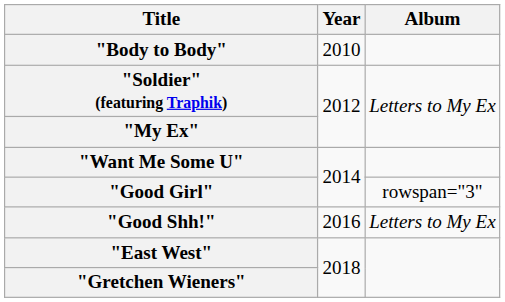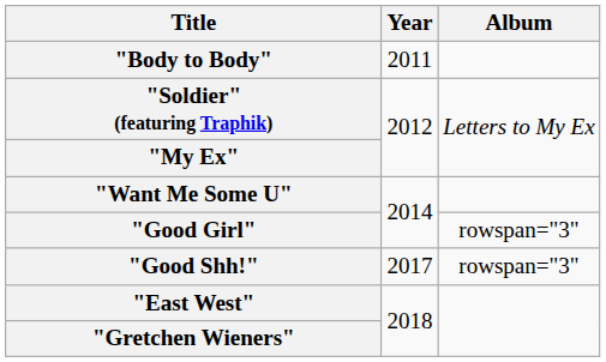"Body to Body" | Year: 2010 -> 2011
"Good Shh!" | Year: 2016 -> 2017
"Good Shh!" | Album: Letters to My Ex -> rowspan="3"
